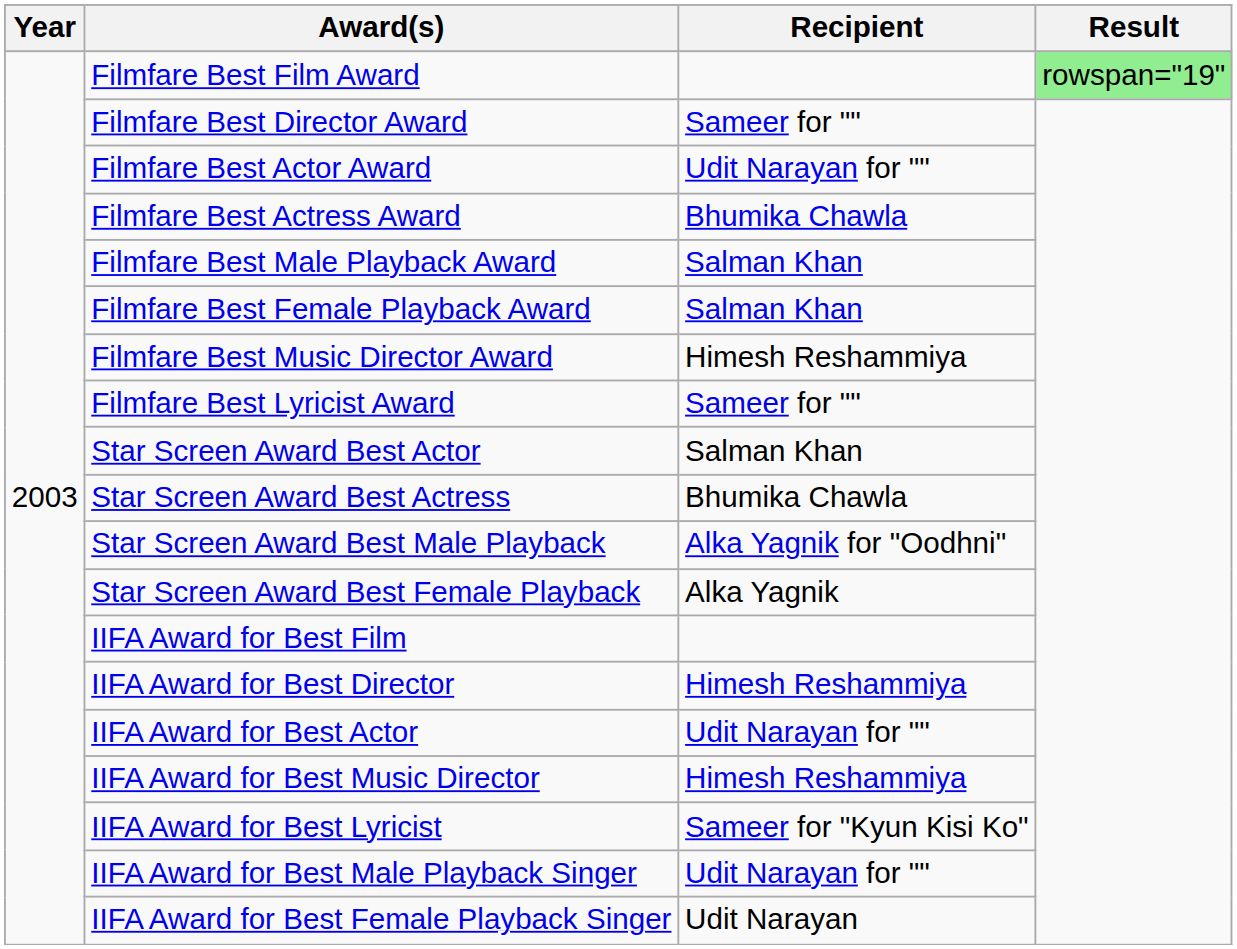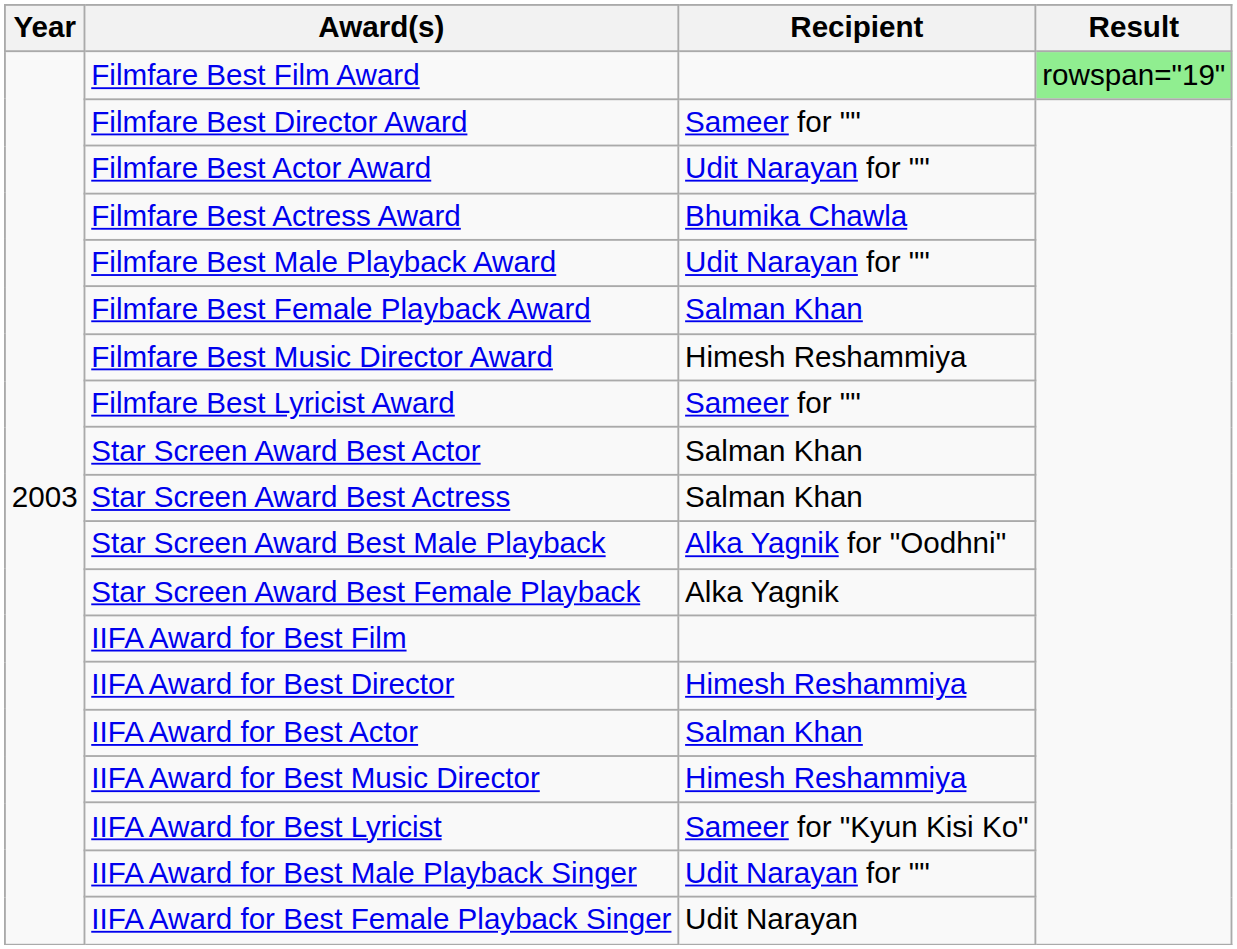Filmfare Best Male Playback Award | Recipient: Salman Khan -> Udit Narayan for ""
Star Screen Award Best Actress | Recipient: Bhumika Chawla -> Salman Khan
IIFA Award for Best Actor | Recipient: Udit Narayan for "" -> Salman Khan
